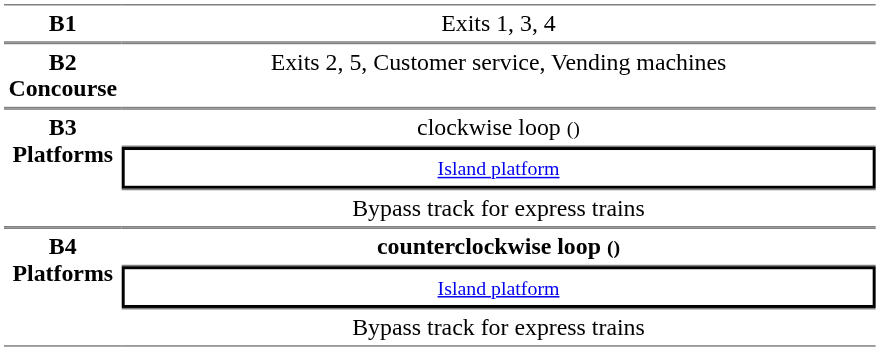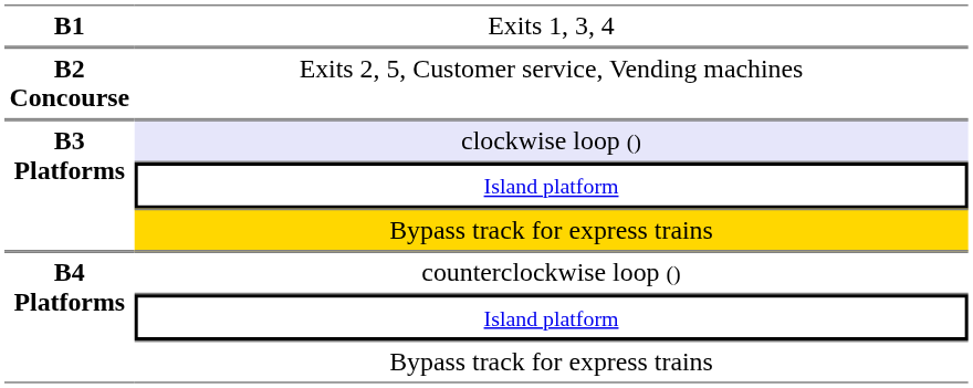clockwise loop () | column 2: no background -> lavender background
B3 Platforms / Bypass track for express trains | column 2: no background -> gold background
counterclockwise loop () | column 2: bold -> normal
